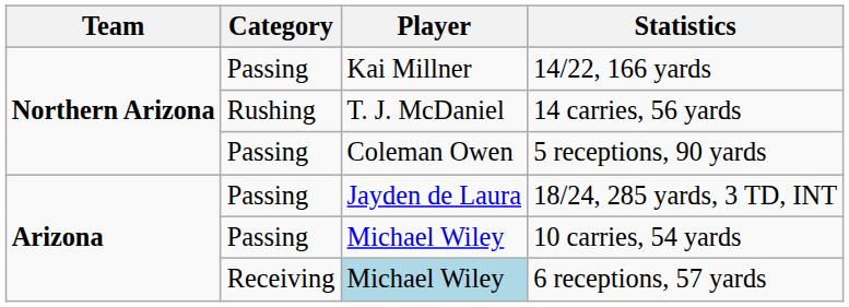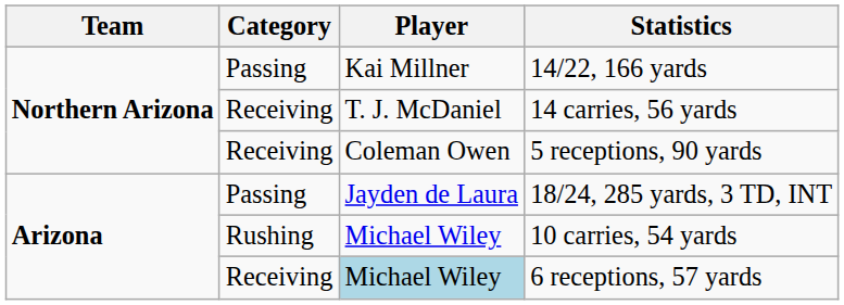14 carries, 56 yards | Category: Rushing -> Receiving
5 receptions, 90 yards | Category: Passing -> Receiving
10 carries, 54 yards | Category: Passing -> Rushing
